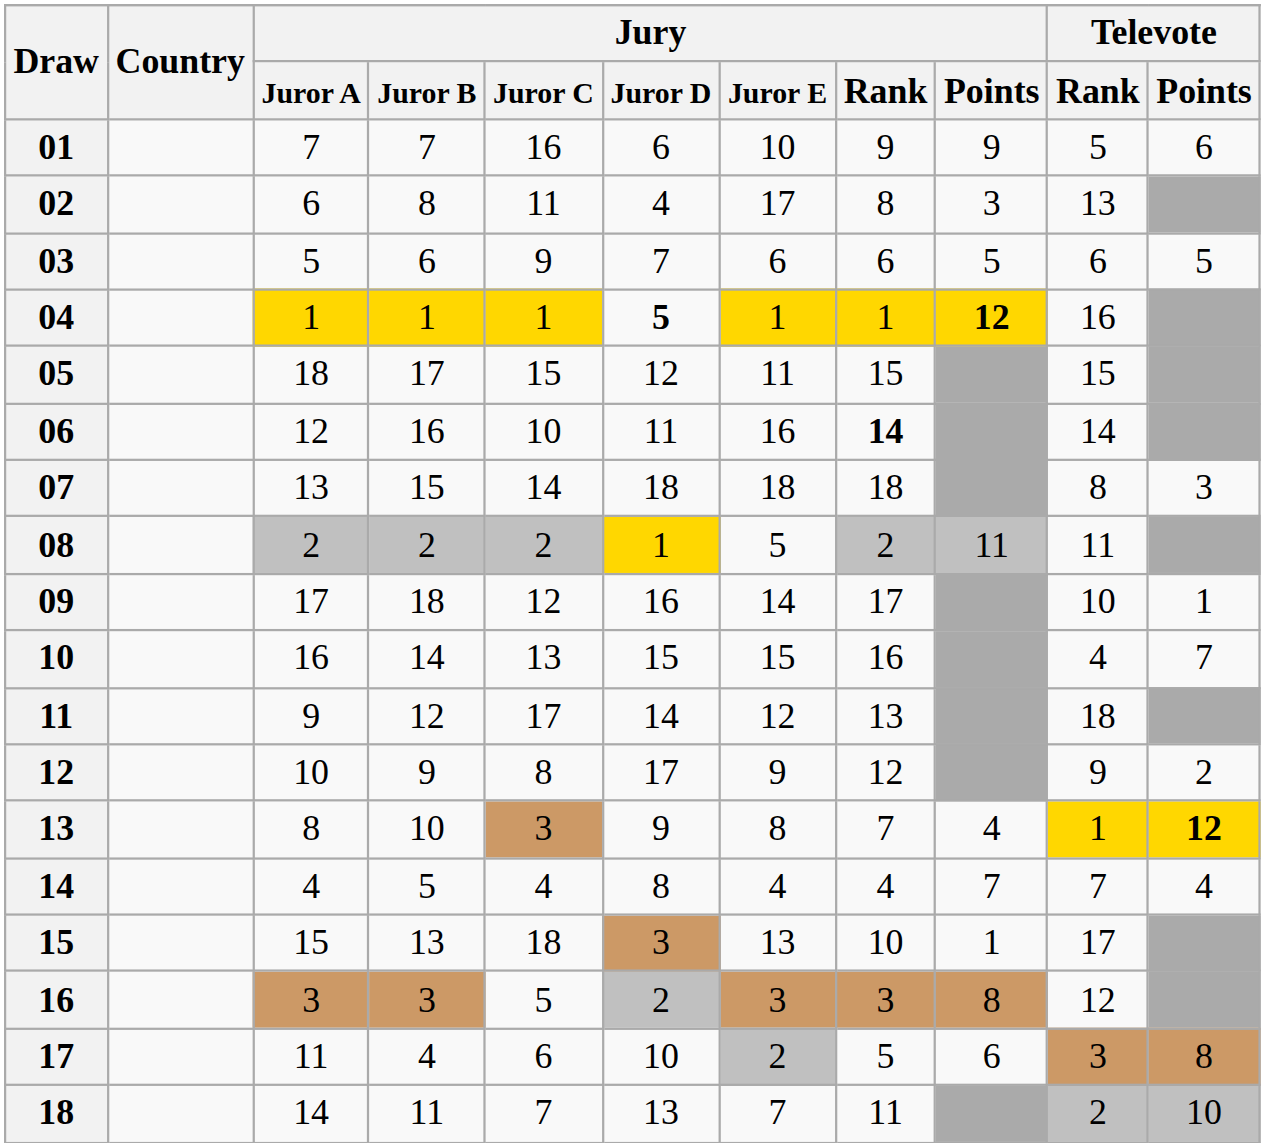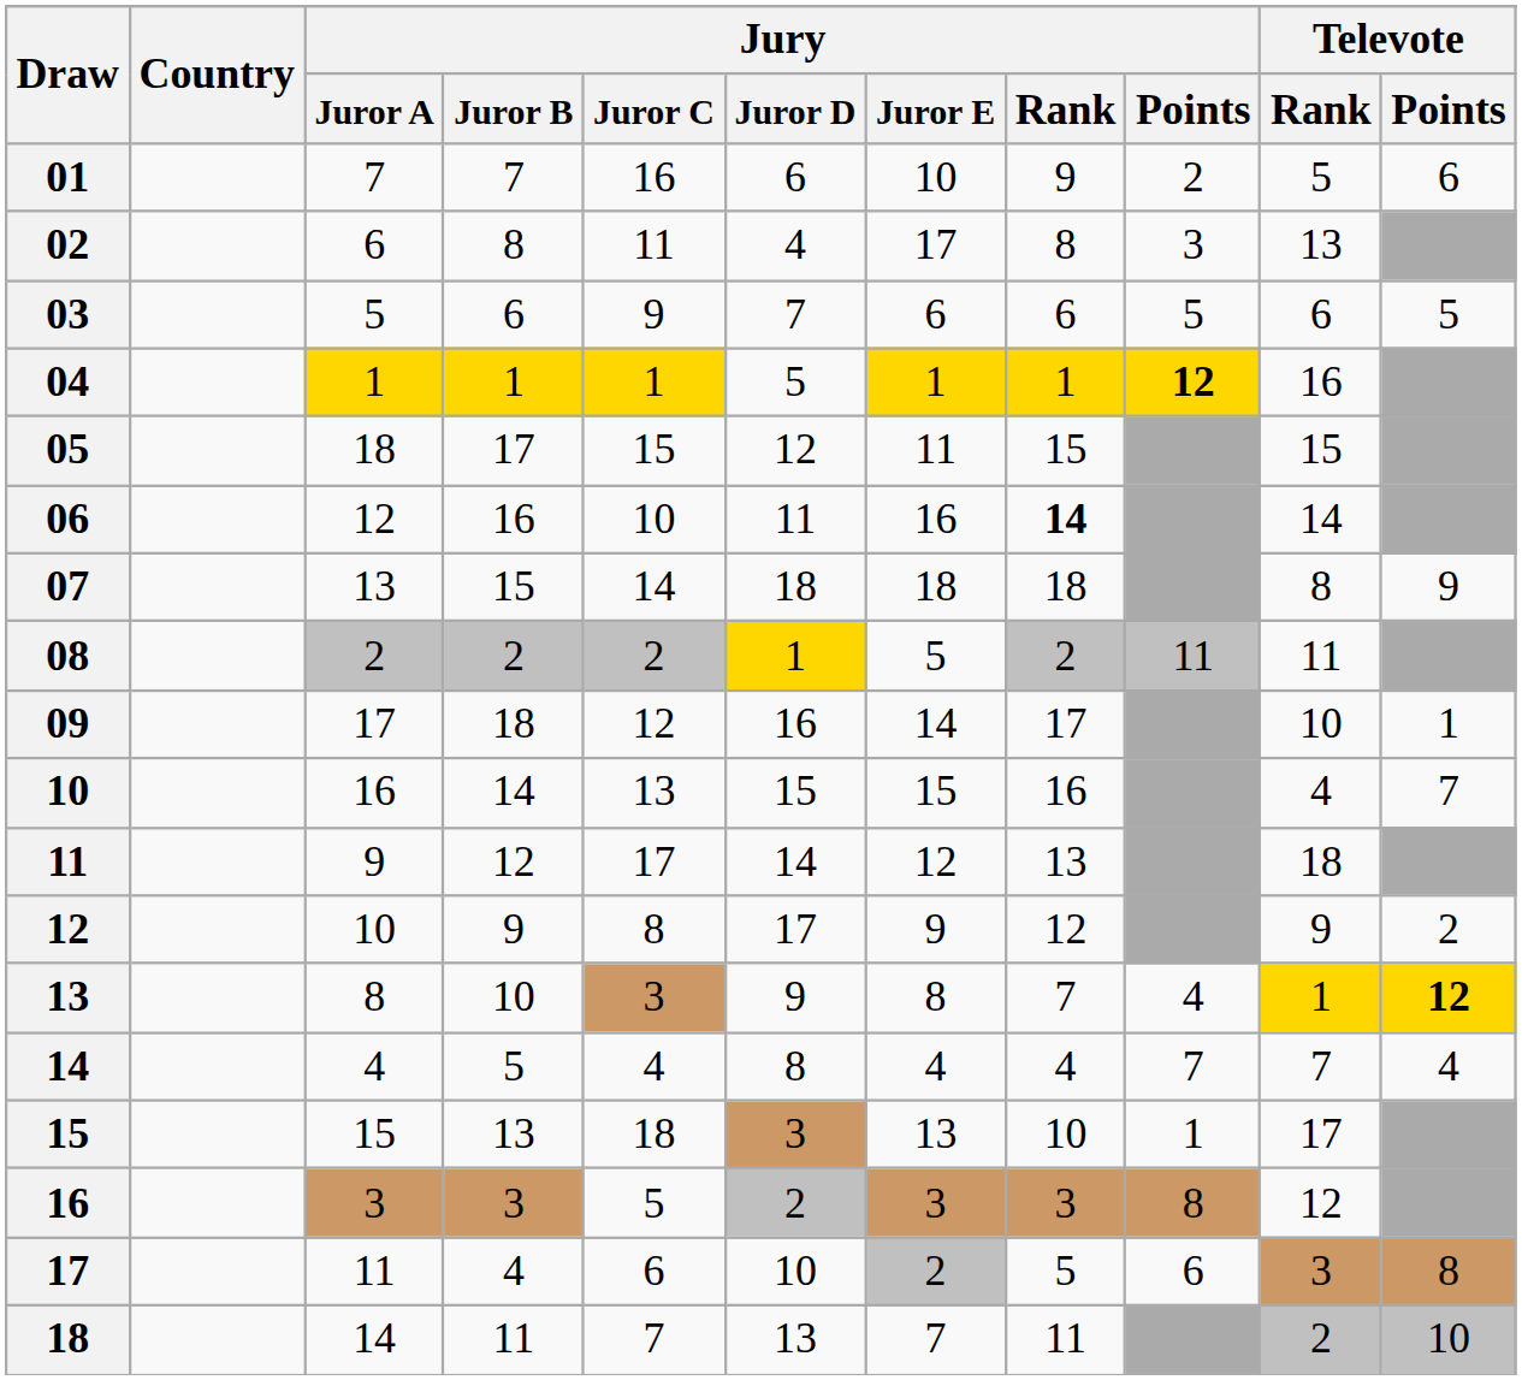01 | Jury / Points: 9 -> 2
04 | Jury / Juror D: bold -> normal
07 | Televote / Points: 3 -> 9
